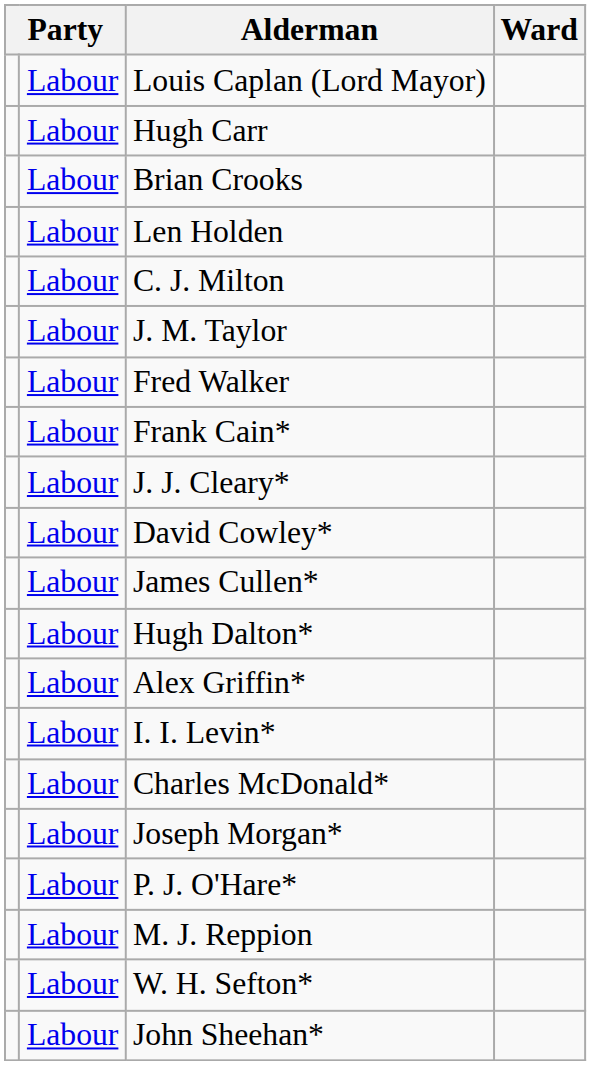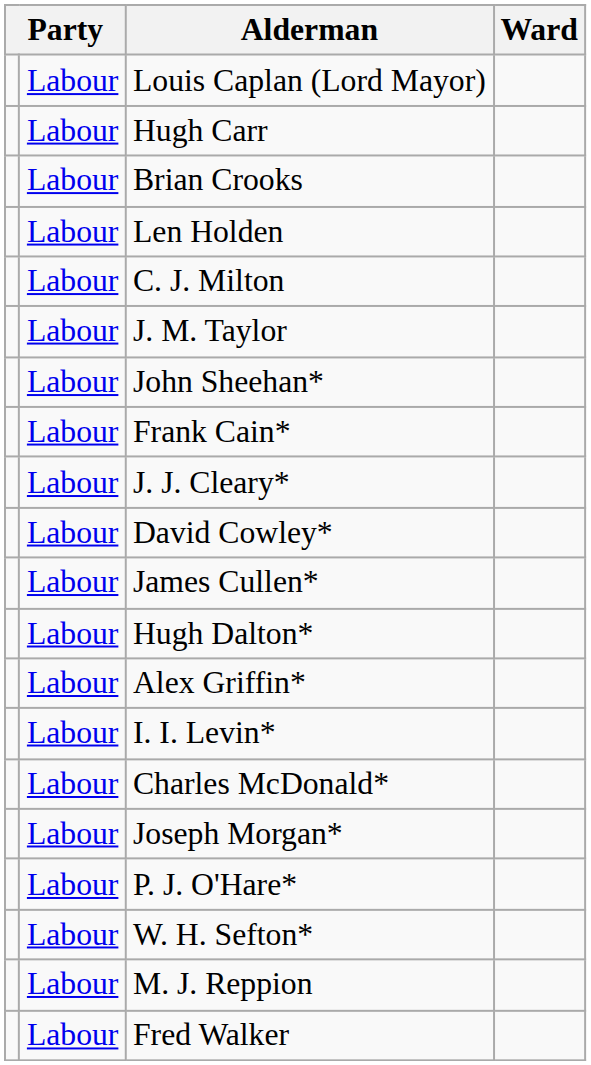rows swapped: Fred Walker <-> John Sheehan*
rows swapped: M. J. Reppion <-> W. H. Sefton*
